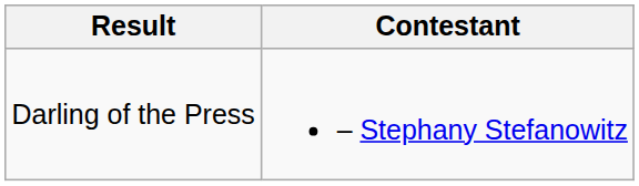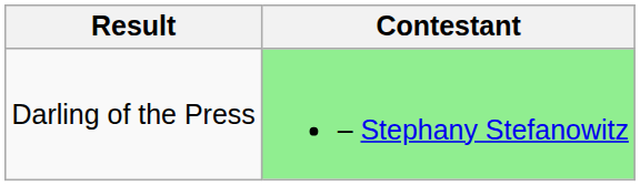Darling of the Press | Contestant: no background -> lightgreen background
